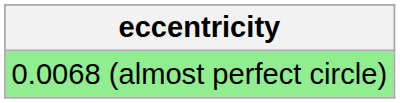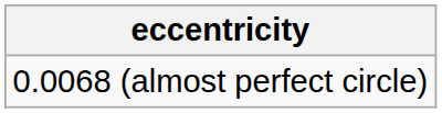row 2 | column 1: lightgreen background -> no background
